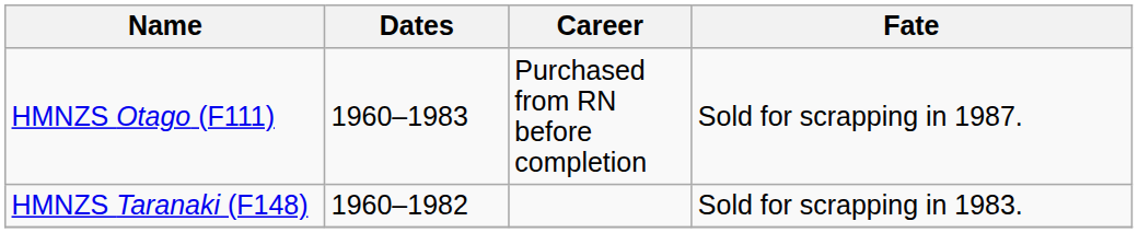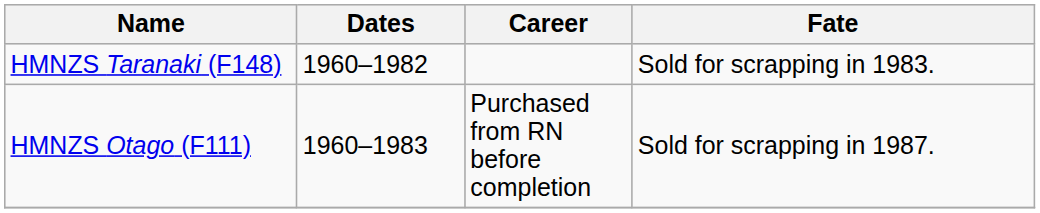rows swapped: HMNZS Otago (F111) <-> HMNZS Taranaki (F148)
